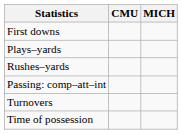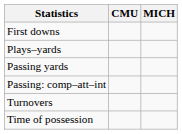- row: Rushes–yards
+ row: Passing yards
